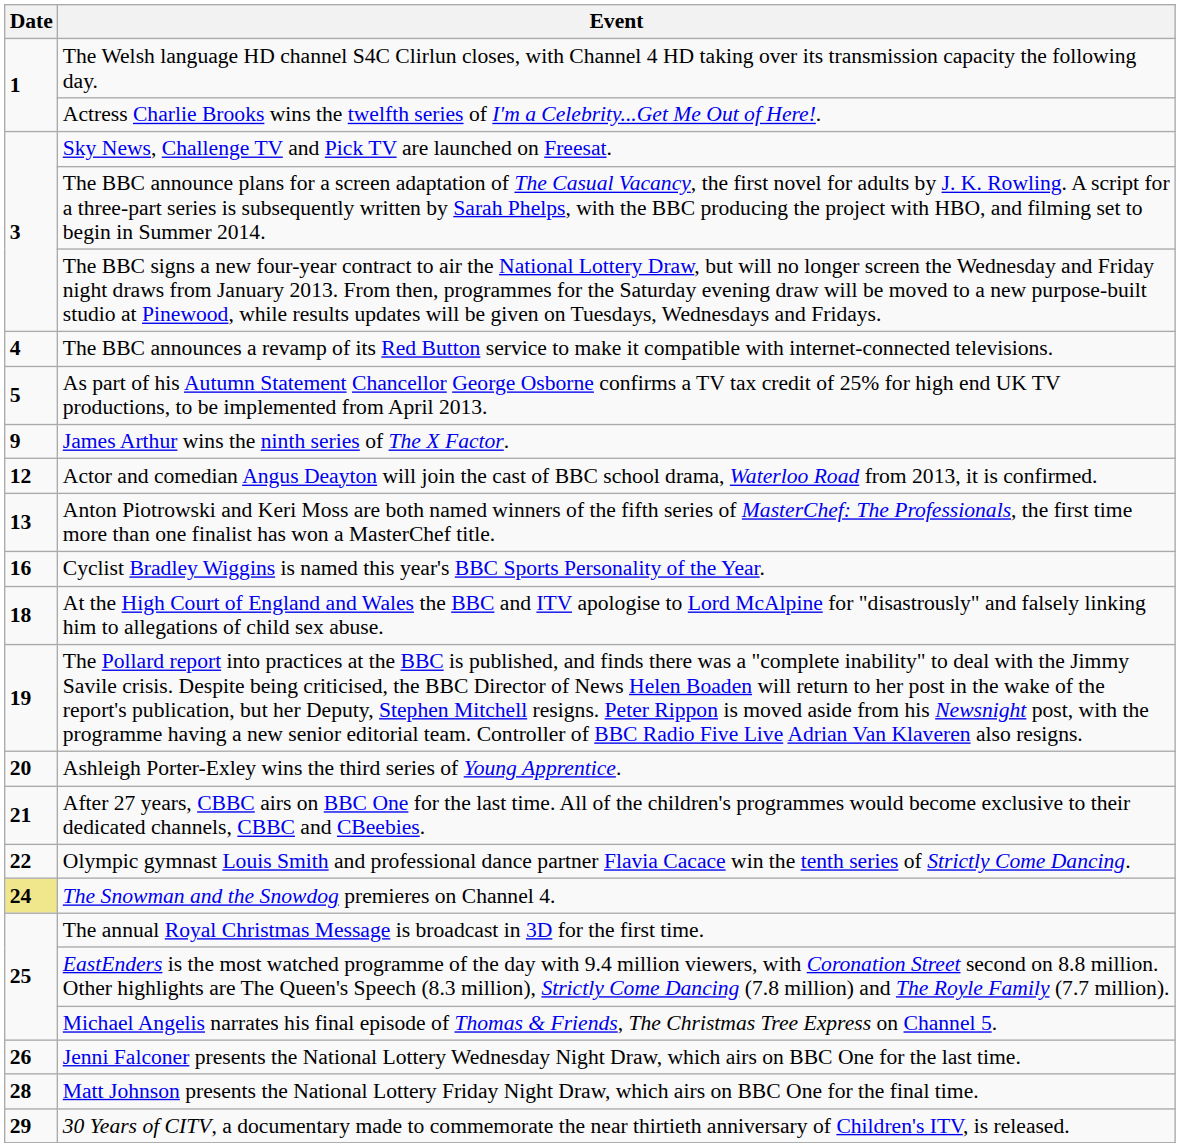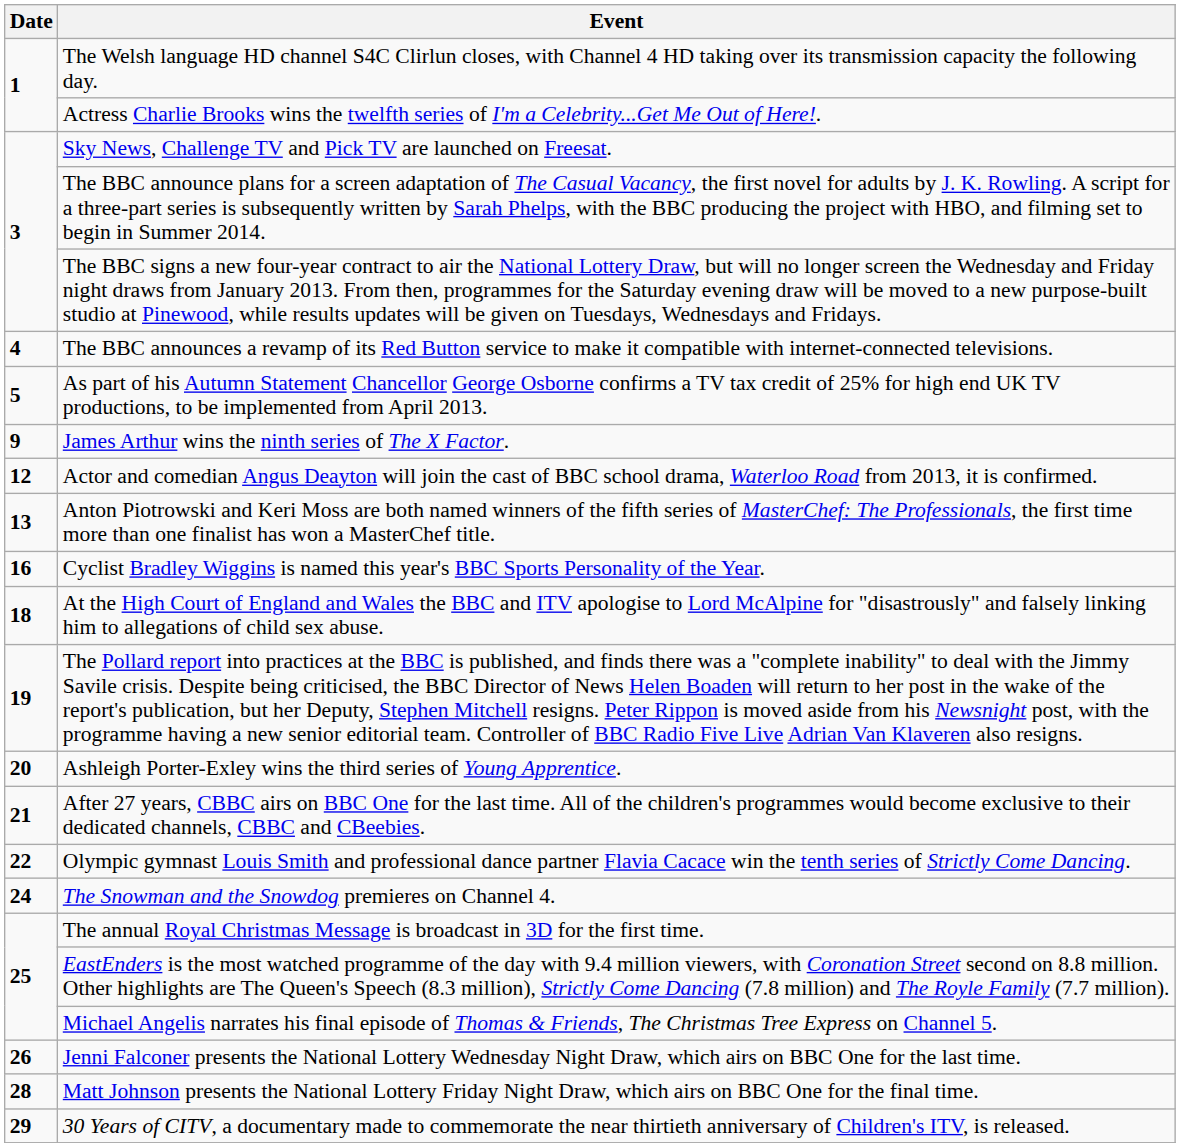The Snowman and the Snowdog premieres on Channel 4. | Date: khaki background -> no background
